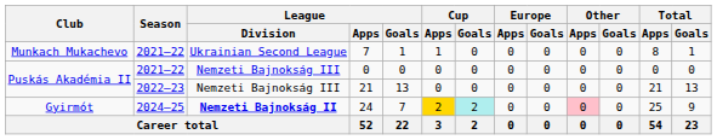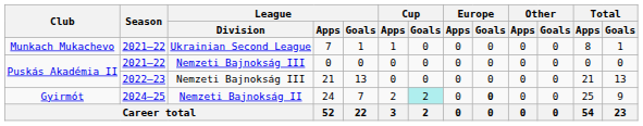24 | League / Division: bold -> normal
24 | Cup / Apps: gold background -> no background
24 | Europe / Goals: normal -> bold
24 | Other / Apps: pink background -> no background
